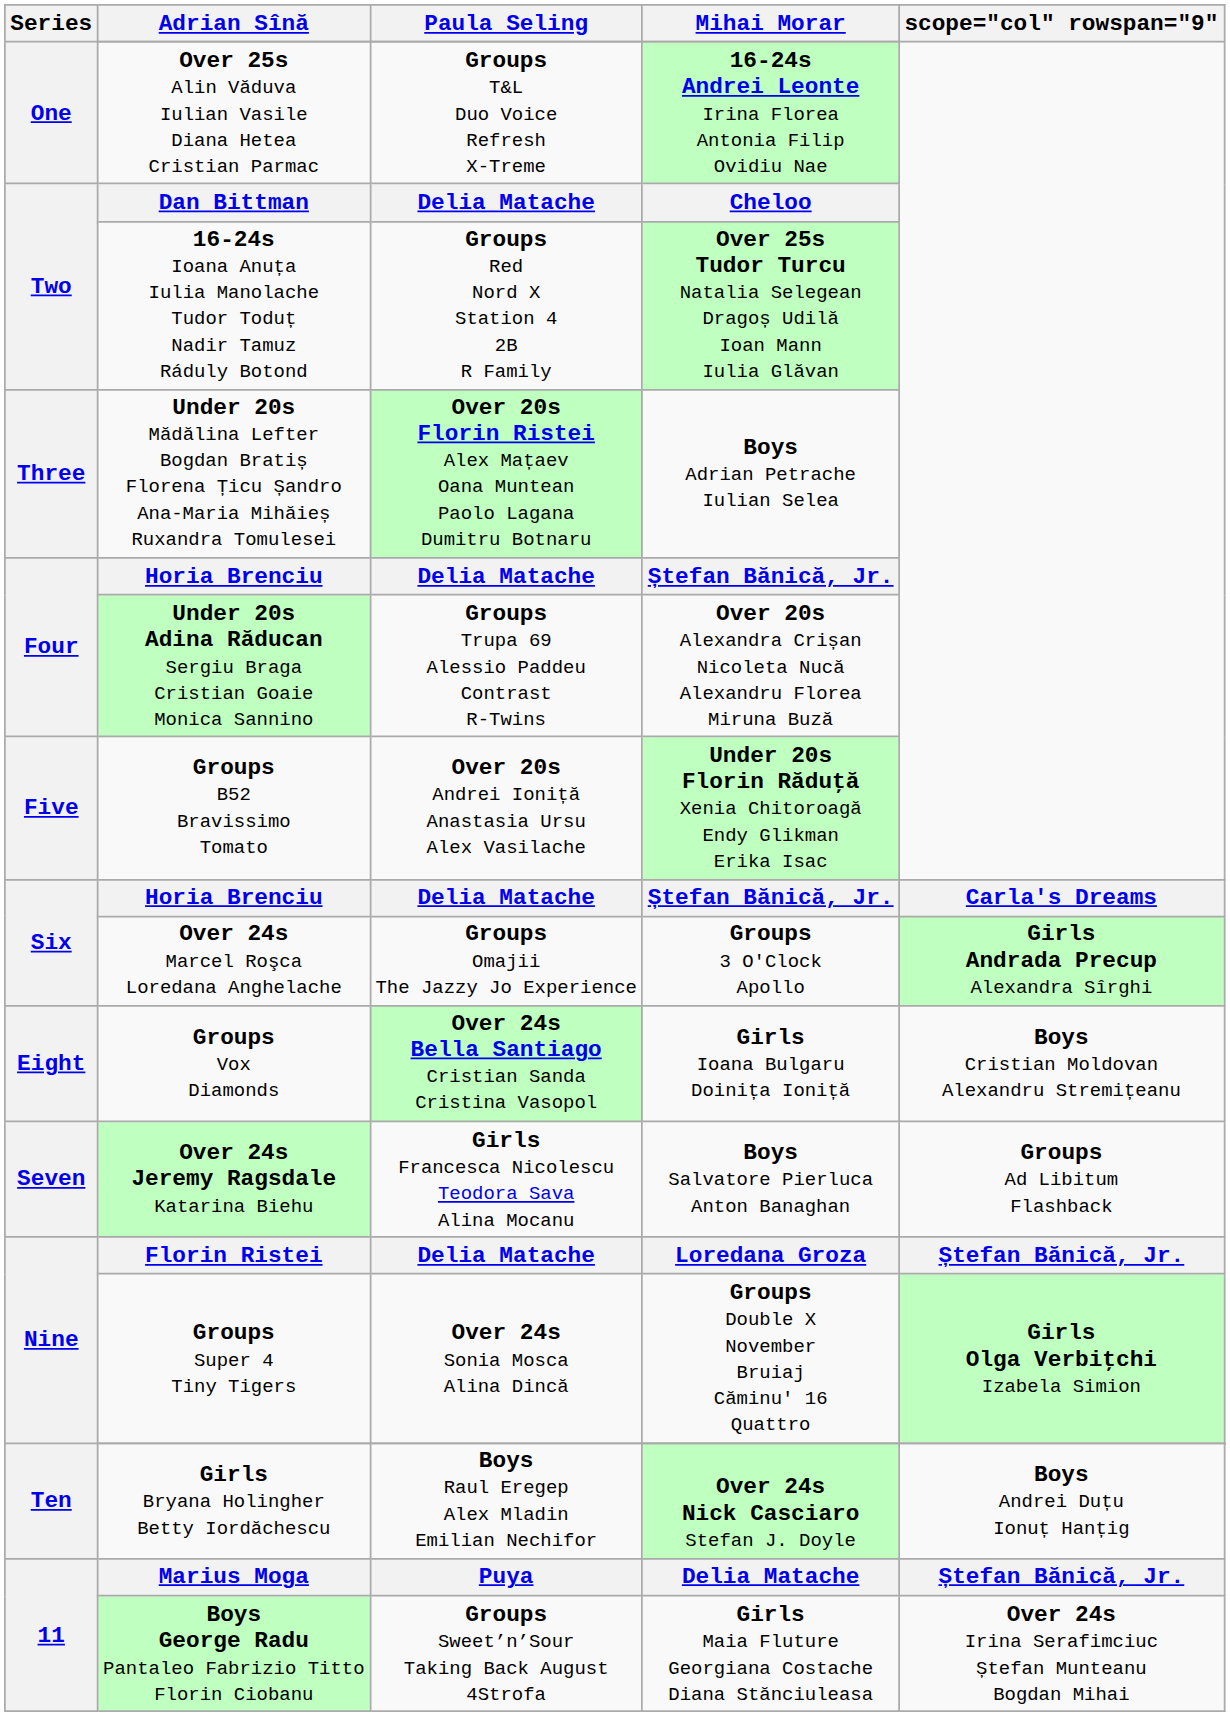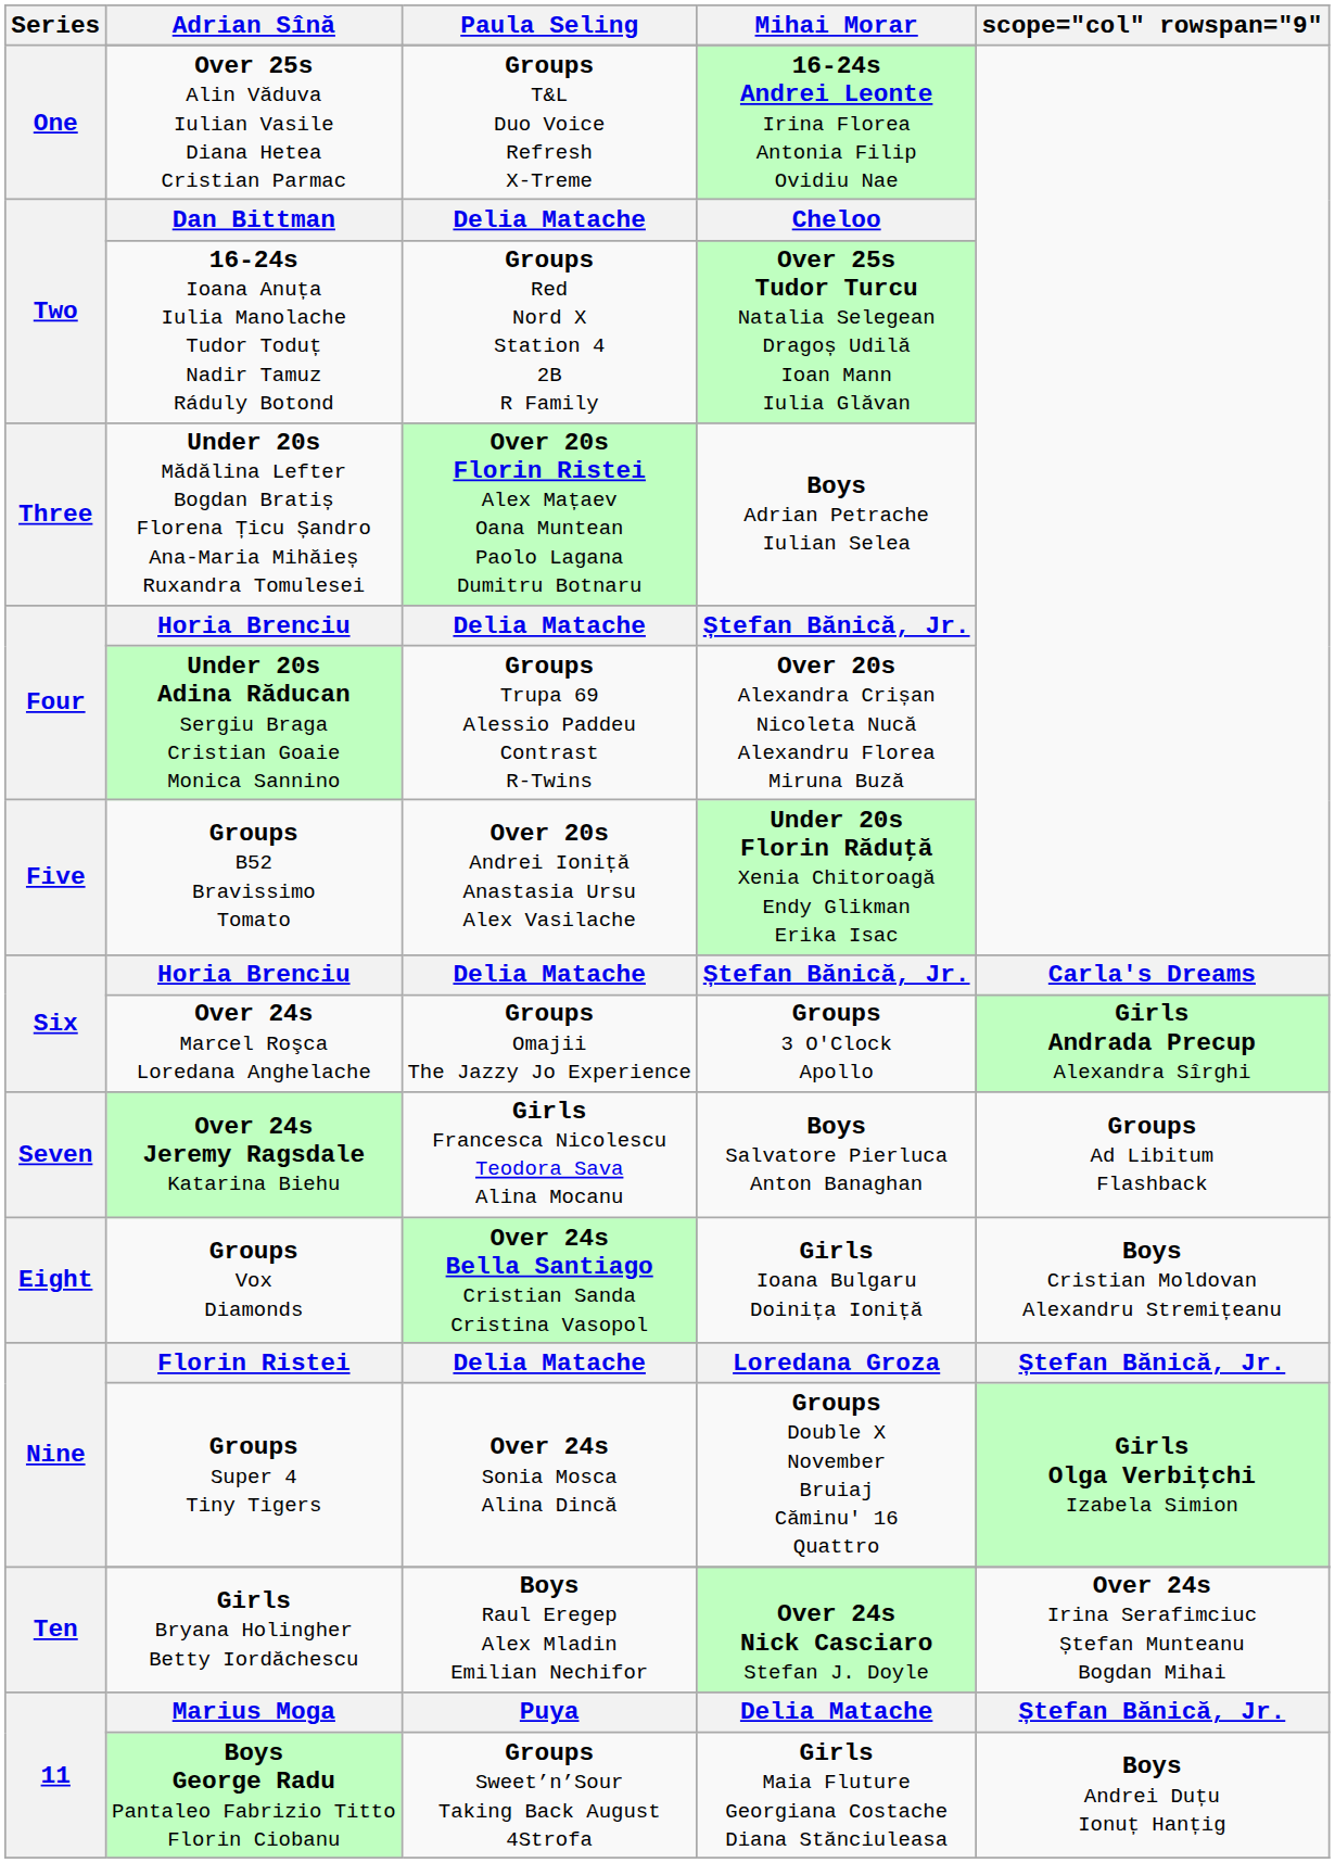rows swapped: Seven <-> Eight
Ten / Girls Bryana Holingher Betty Iordăchescu | scope="col" rowspan="9": Boys Andrei Duțu Ionuț Hanțig -> Over 24s Irina Serafimciuc Ștefan Munteanu Bogdan Mihai
11 / Boys George Radu Pantaleo Fabrizio Titto Florin Ciobanu | scope="col" rowspan="9": Over 24s Irina Serafimciuc Ștefan Munteanu Bogdan Mihai -> Boys Andrei Duțu Ionuț Hanțig
